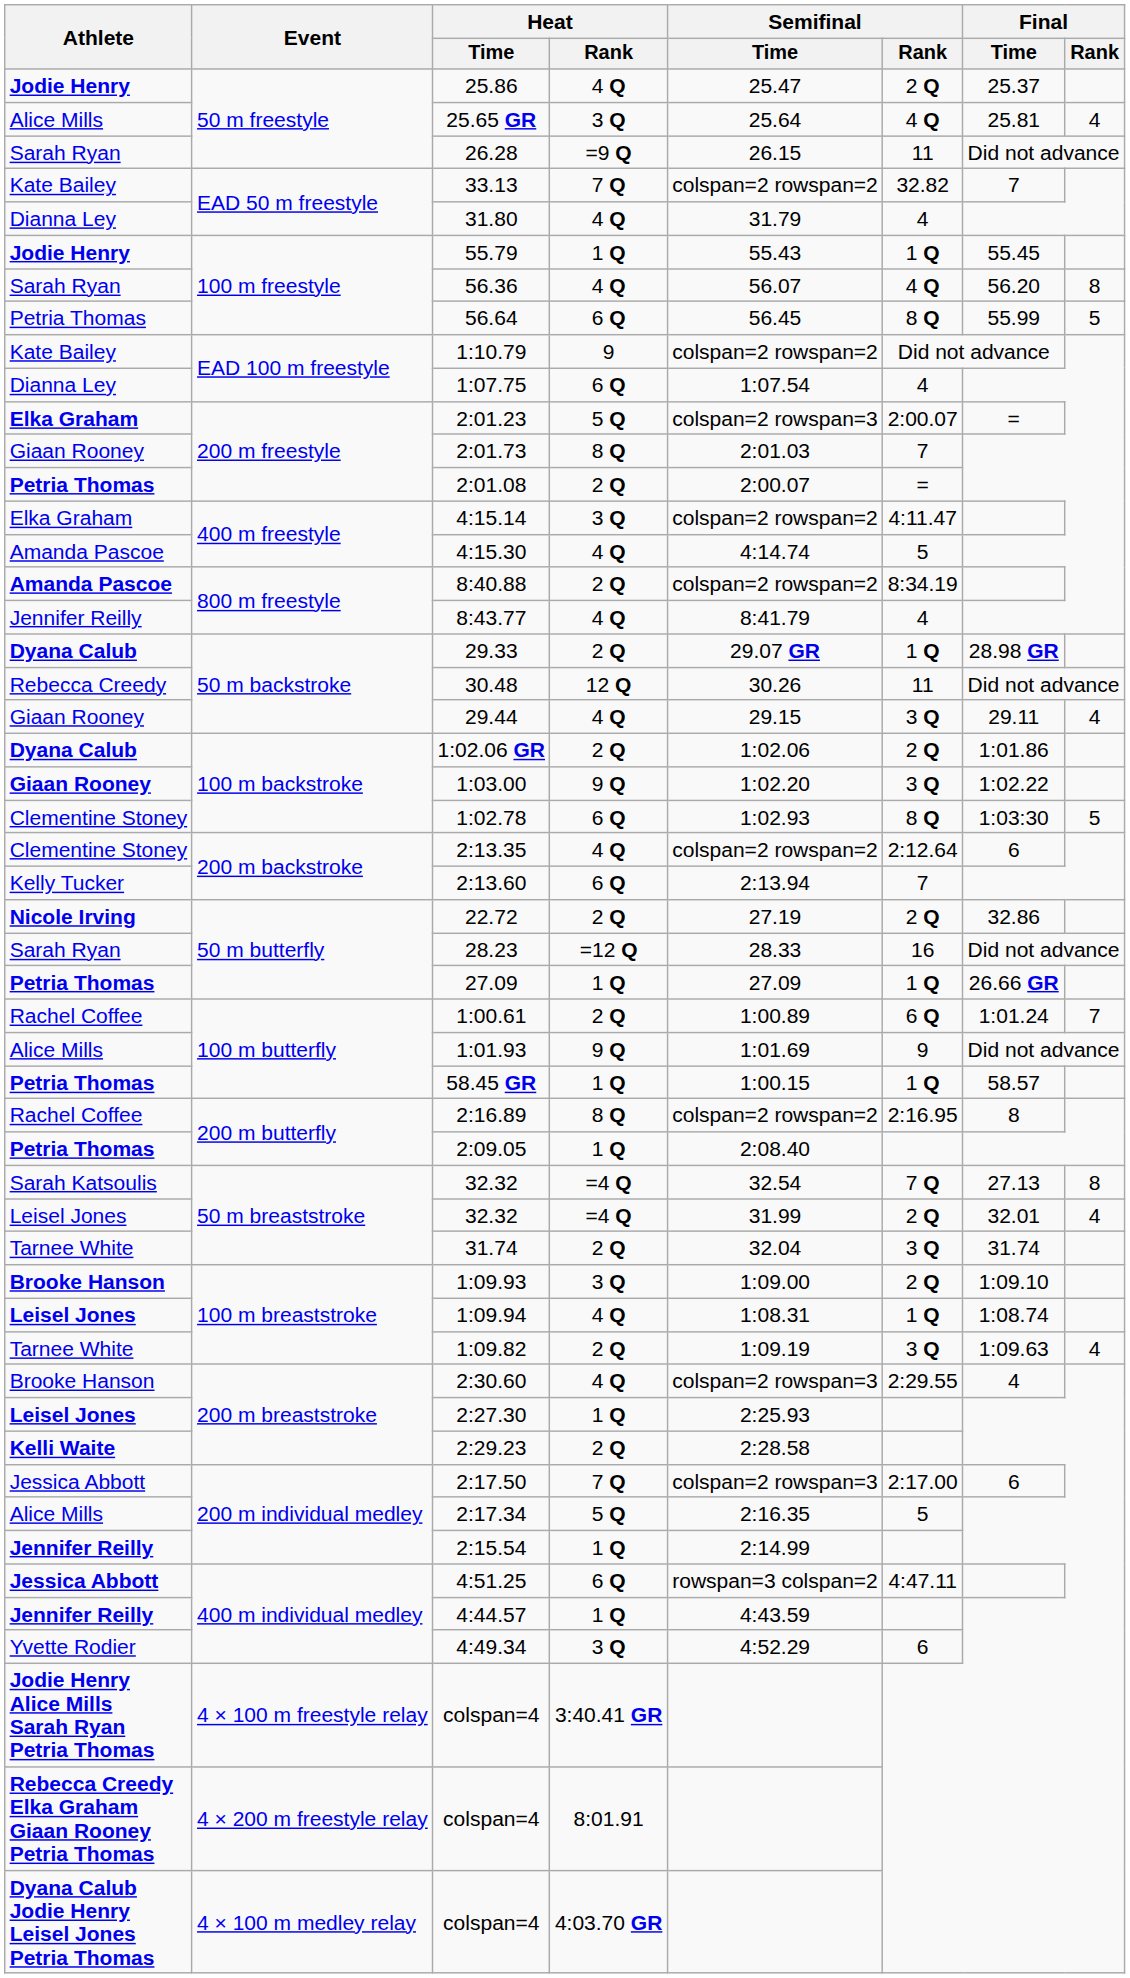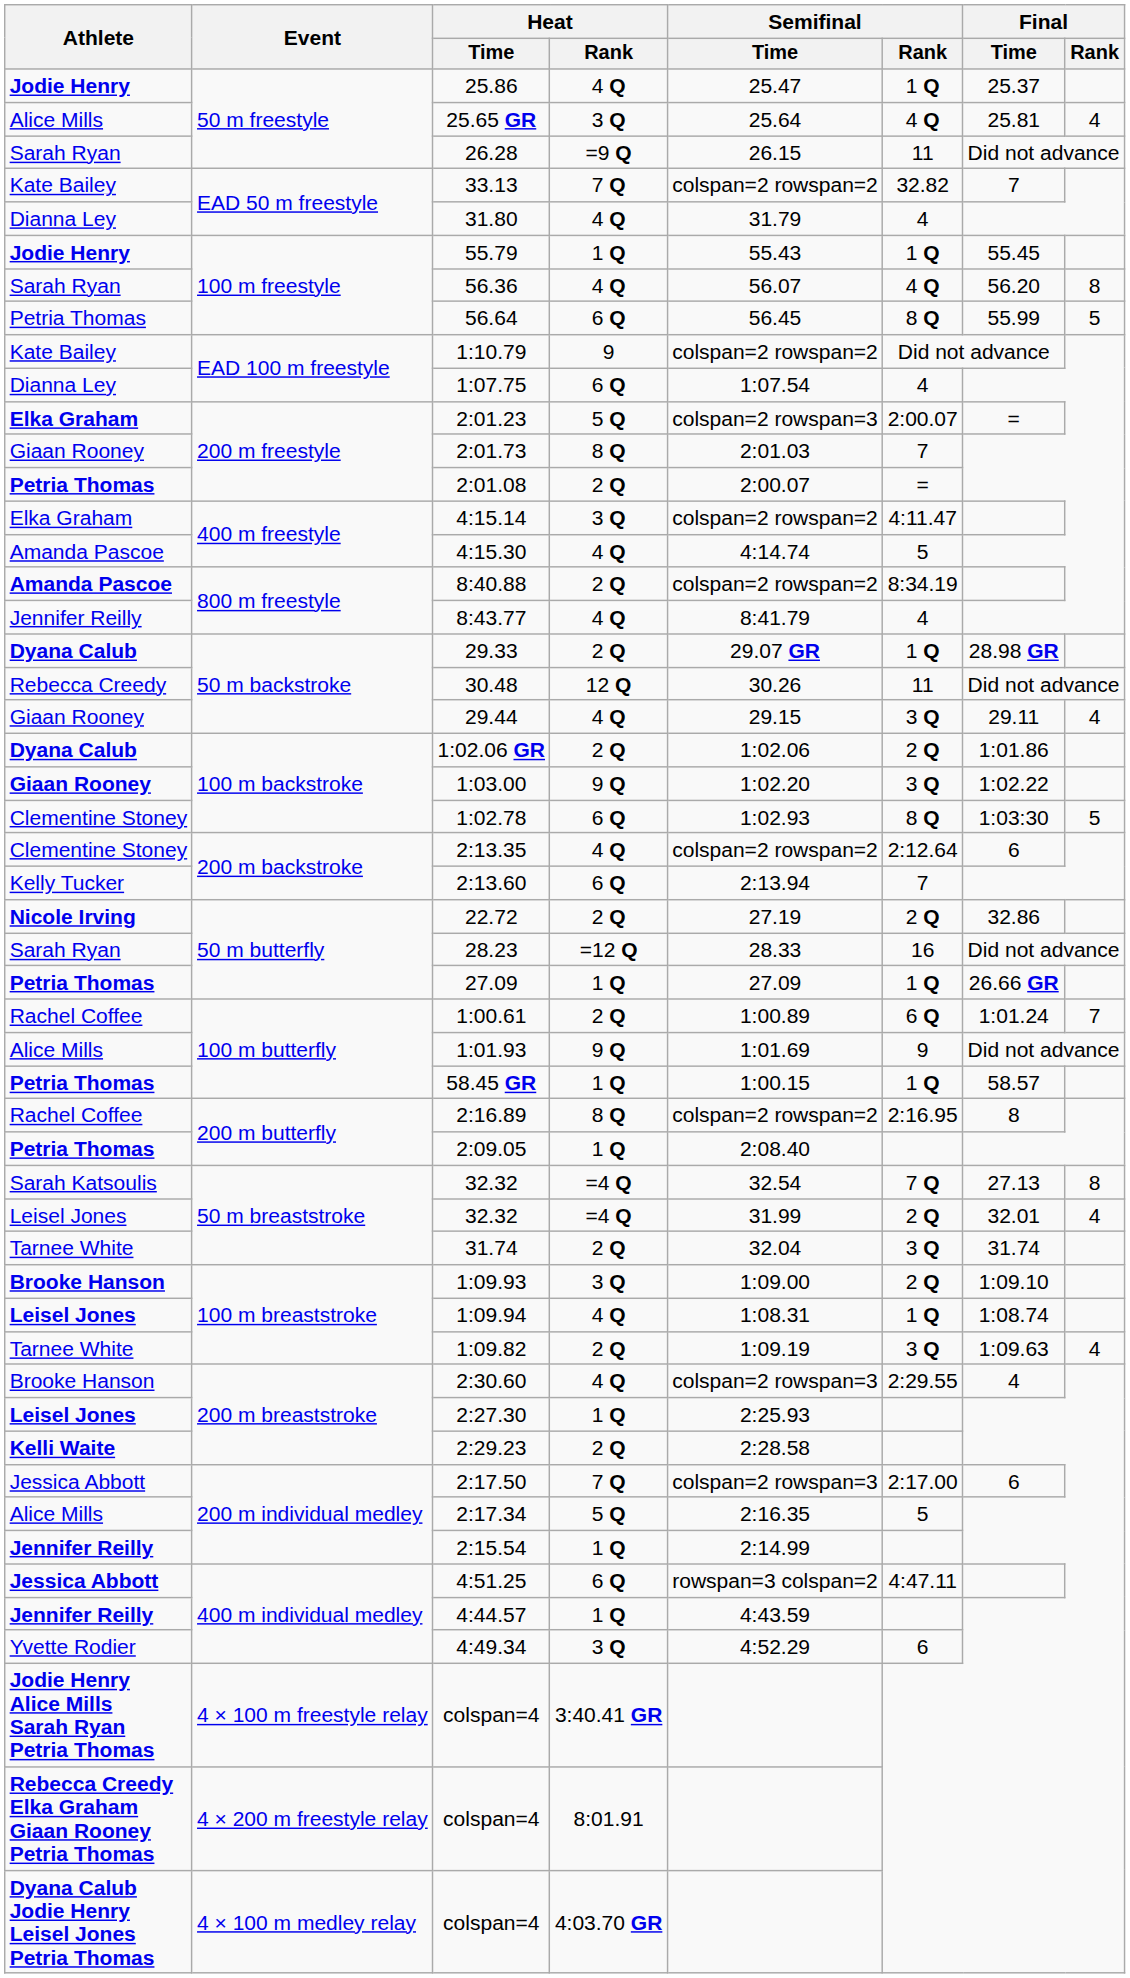25.86 | Semifinal / Rank: 2 Q -> 1 Q
